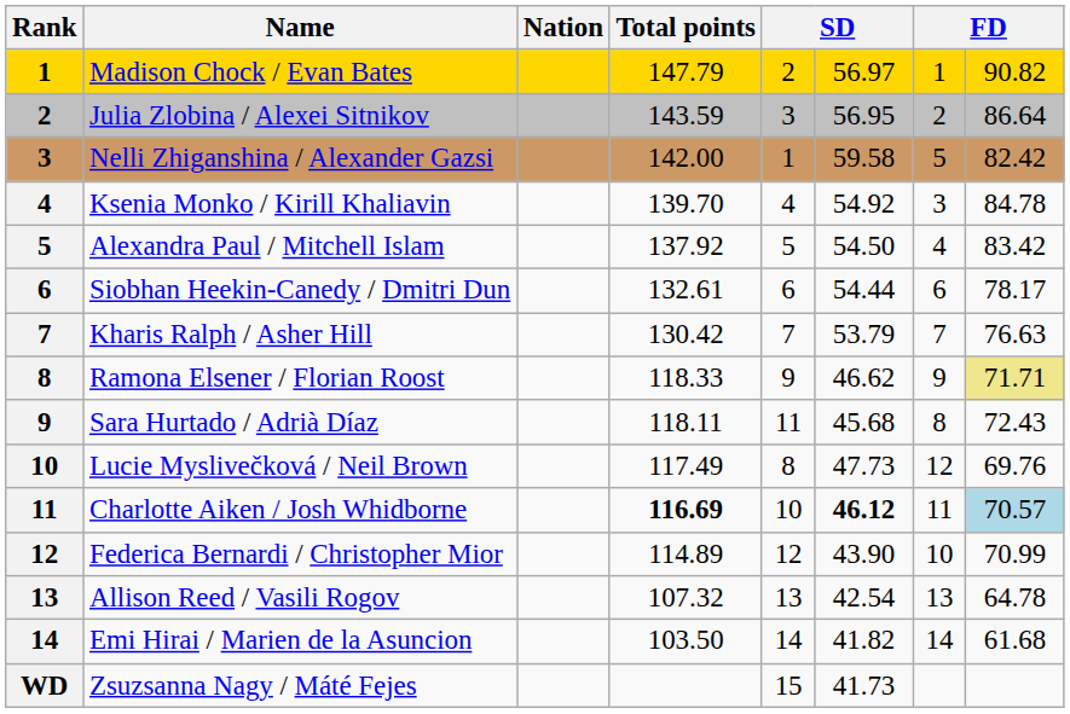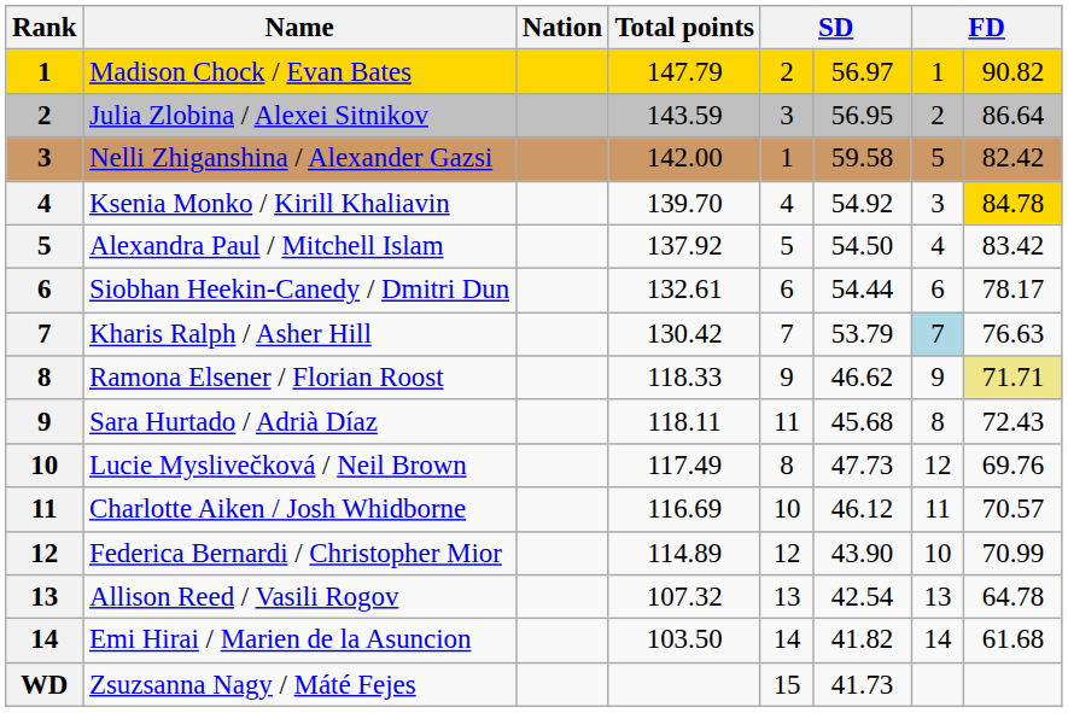Ksenia Monko / Kirill Khaliavin | column 8: no background -> gold background
Kharis Ralph / Asher Hill | column 7: no background -> lightblue background
Charlotte Aiken / Josh Whidborne | Total points: bold -> normal
Charlotte Aiken / Josh Whidborne | column 6: bold -> normal
Charlotte Aiken / Josh Whidborne | column 8: lightblue background -> no background
